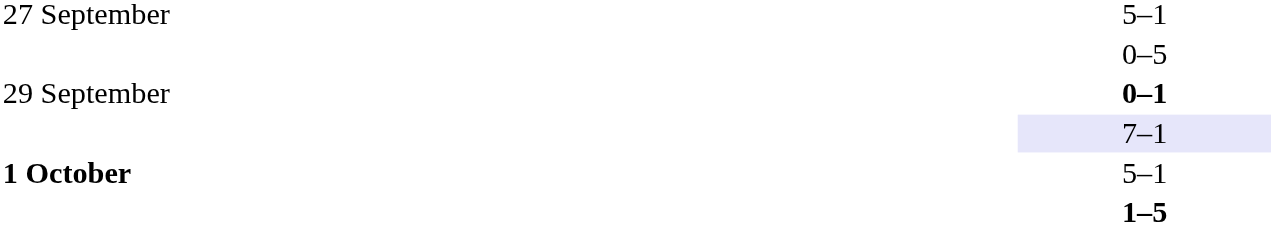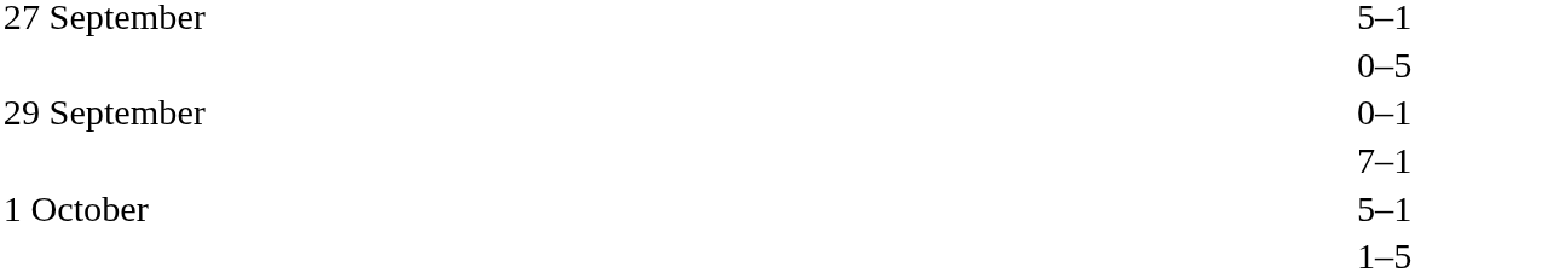0–1 | column 2: bold -> normal
7–1 | column 2: lavender background -> no background
1 October / 5–1 | column 1: bold -> normal
1–5 | column 2: bold -> normal
